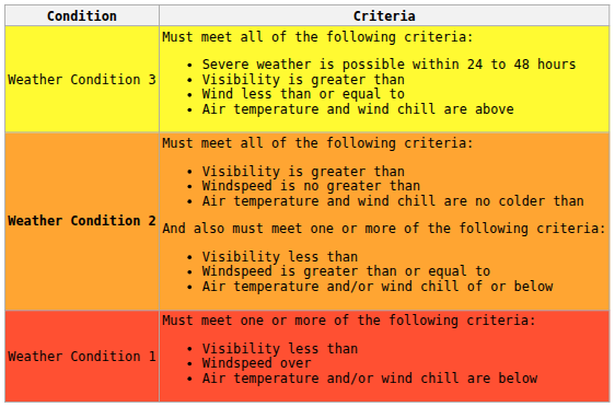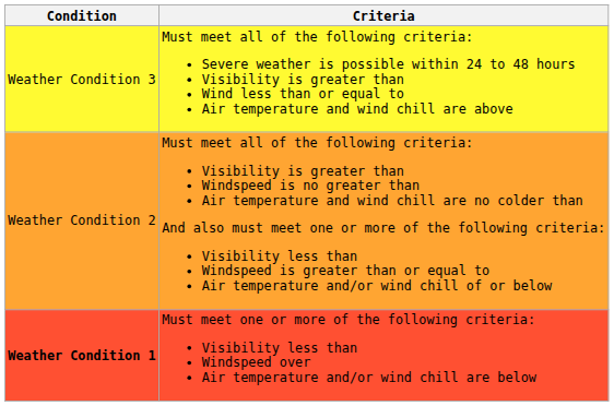Weather Condition 2 | Condition: bold -> normal
Weather Condition 1 | Condition: normal -> bold
